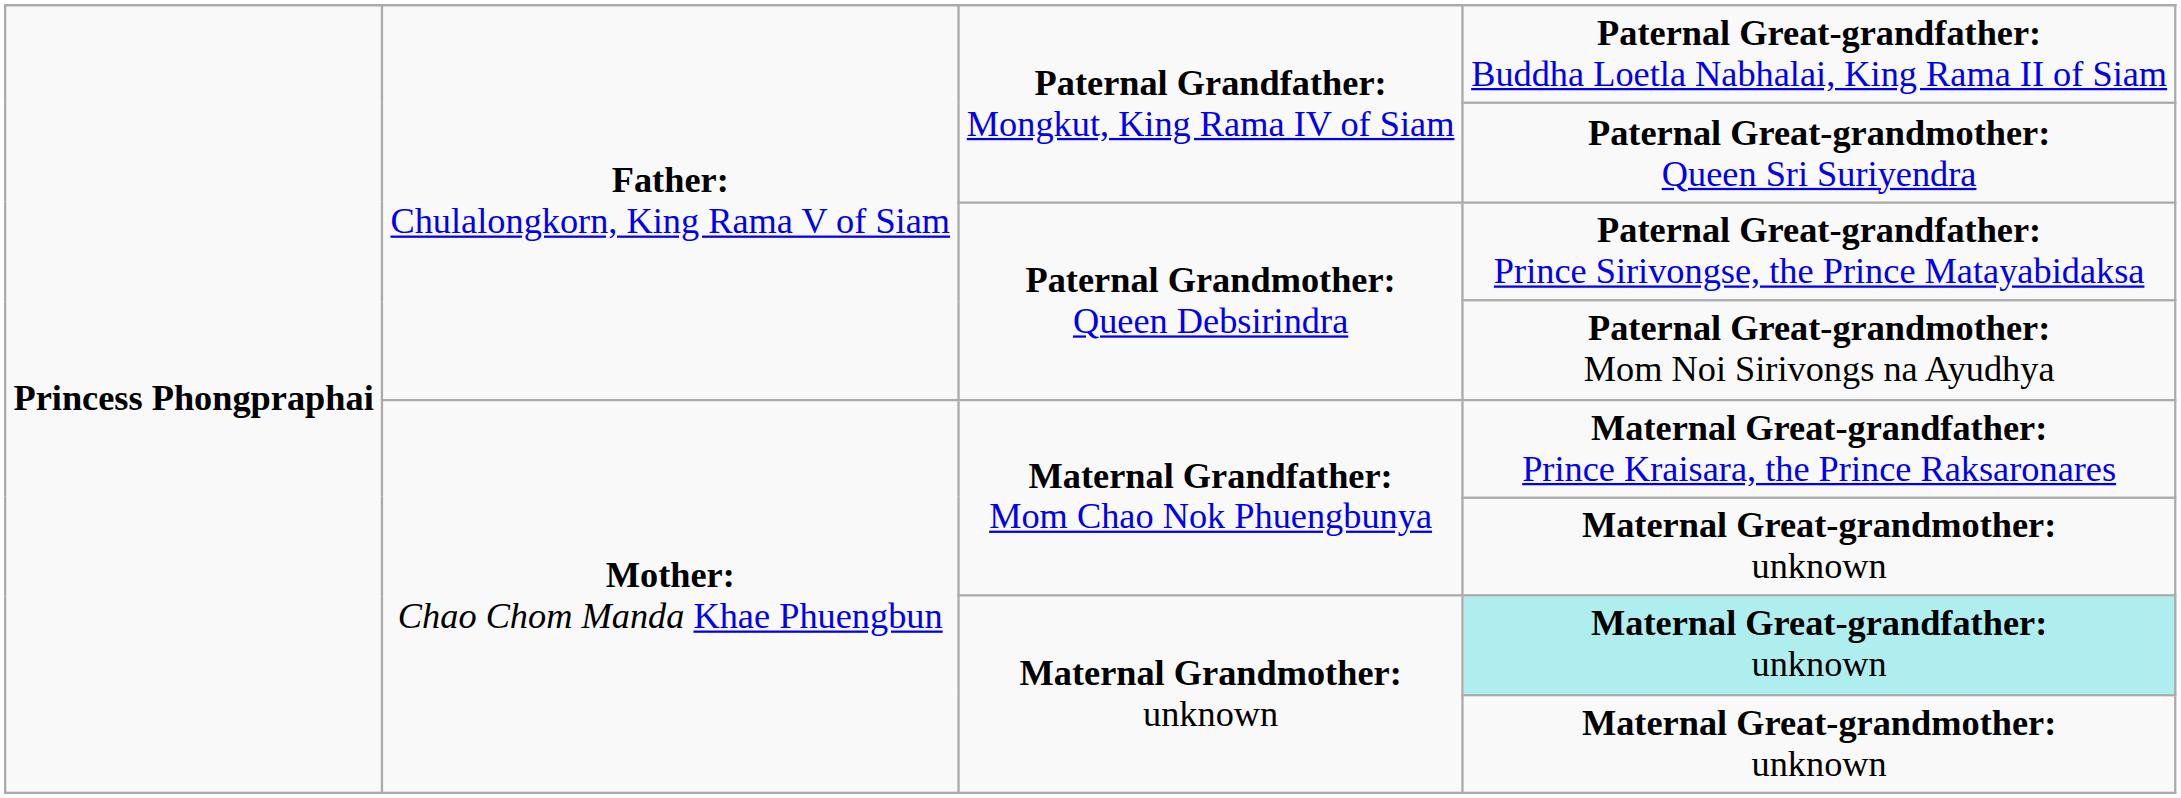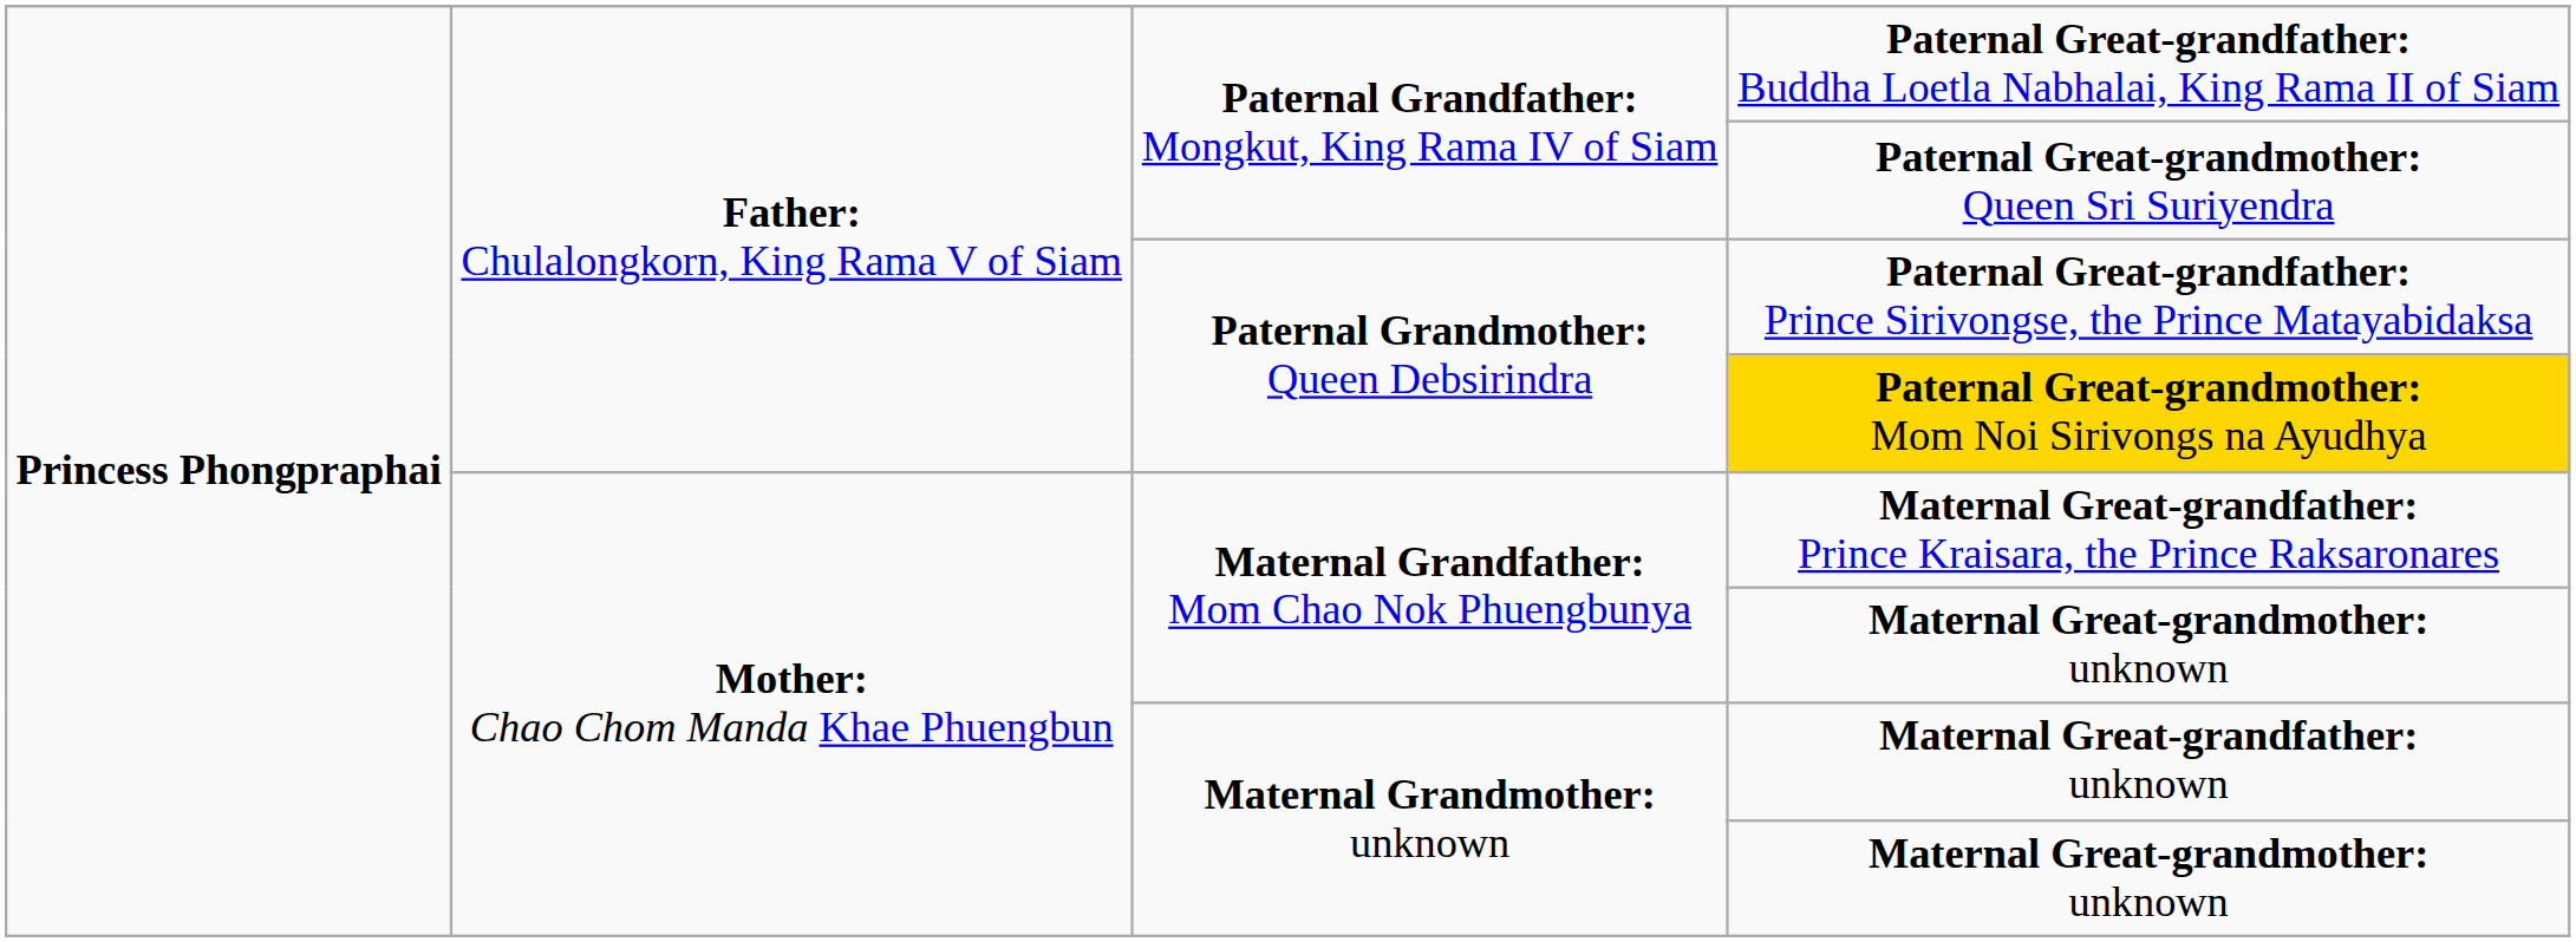Paternal Great-grandmother: Mom Noi Sirivongs na Ayudhya | column 4: no background -> gold background
Maternal Great-grandfather: unknown | column 4: paleturquoise background -> no background
